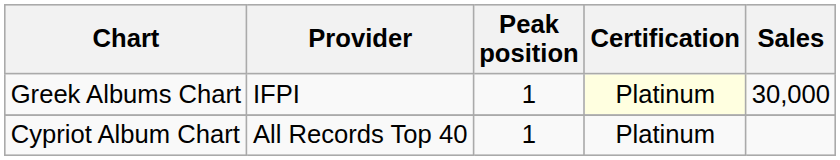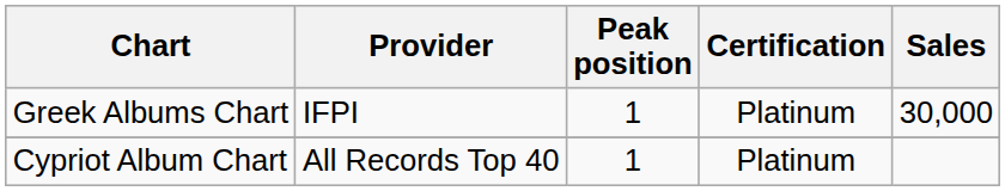Greek Albums Chart | Certification: lightyellow background -> no background
